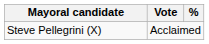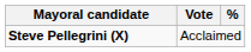Steve Pellegrini (X) | Mayoral candidate: normal -> bold
